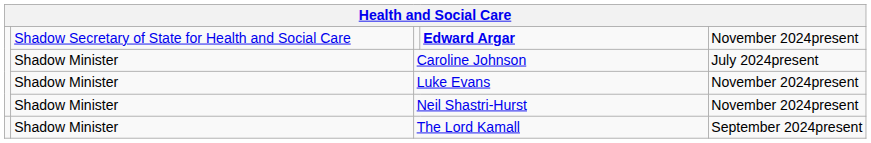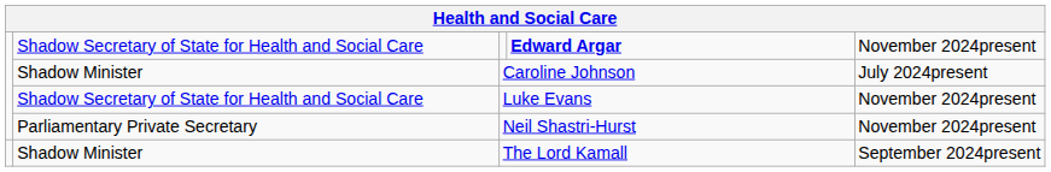Luke Evans | column 2: Shadow Minister -> Shadow Secretary of State for Health and Social Care
Neil Shastri-Hurst | column 2: Shadow Minister -> Parliamentary Private Secretary
